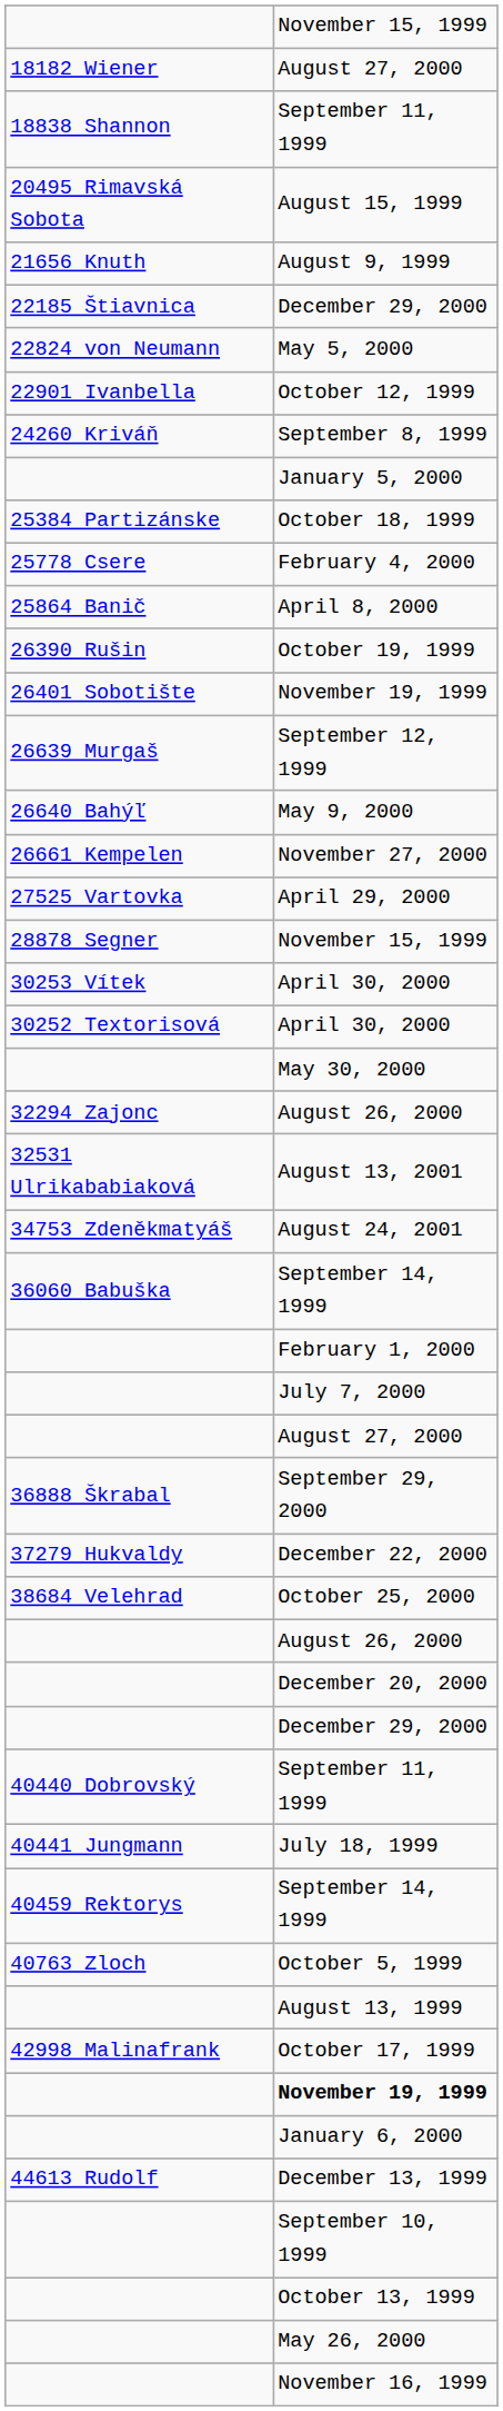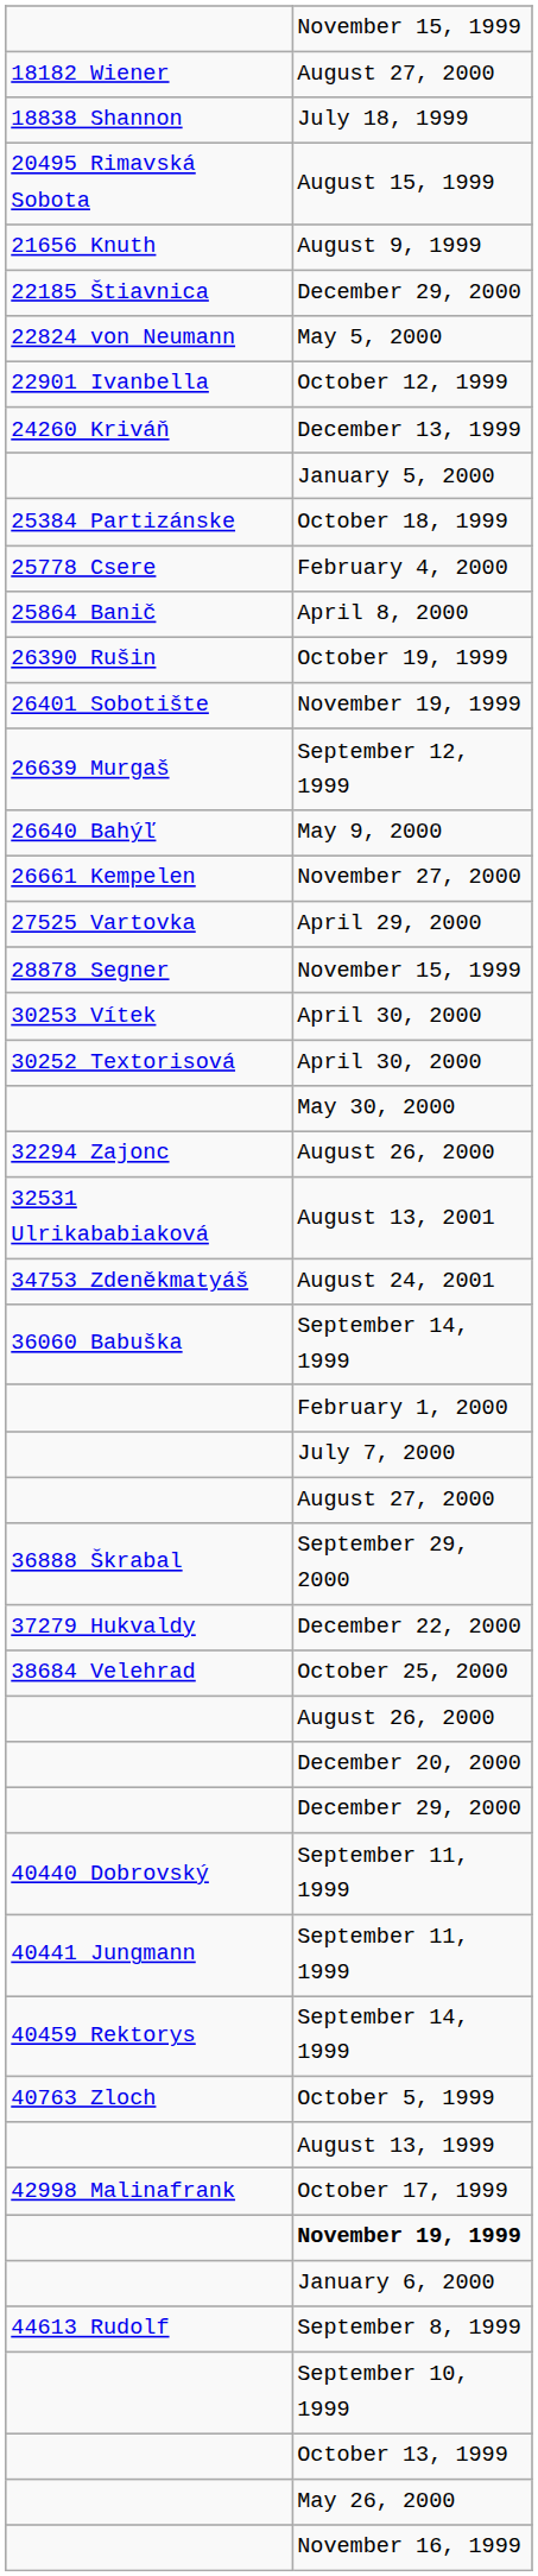row 3 | column 2: September 11, 1999 -> July 18, 1999
row 9 | column 2: September 8, 1999 -> December 13, 1999
row 38 | column 2: July 18, 1999 -> September 11, 1999
row 45 | column 2: December 13, 1999 -> September 8, 1999
